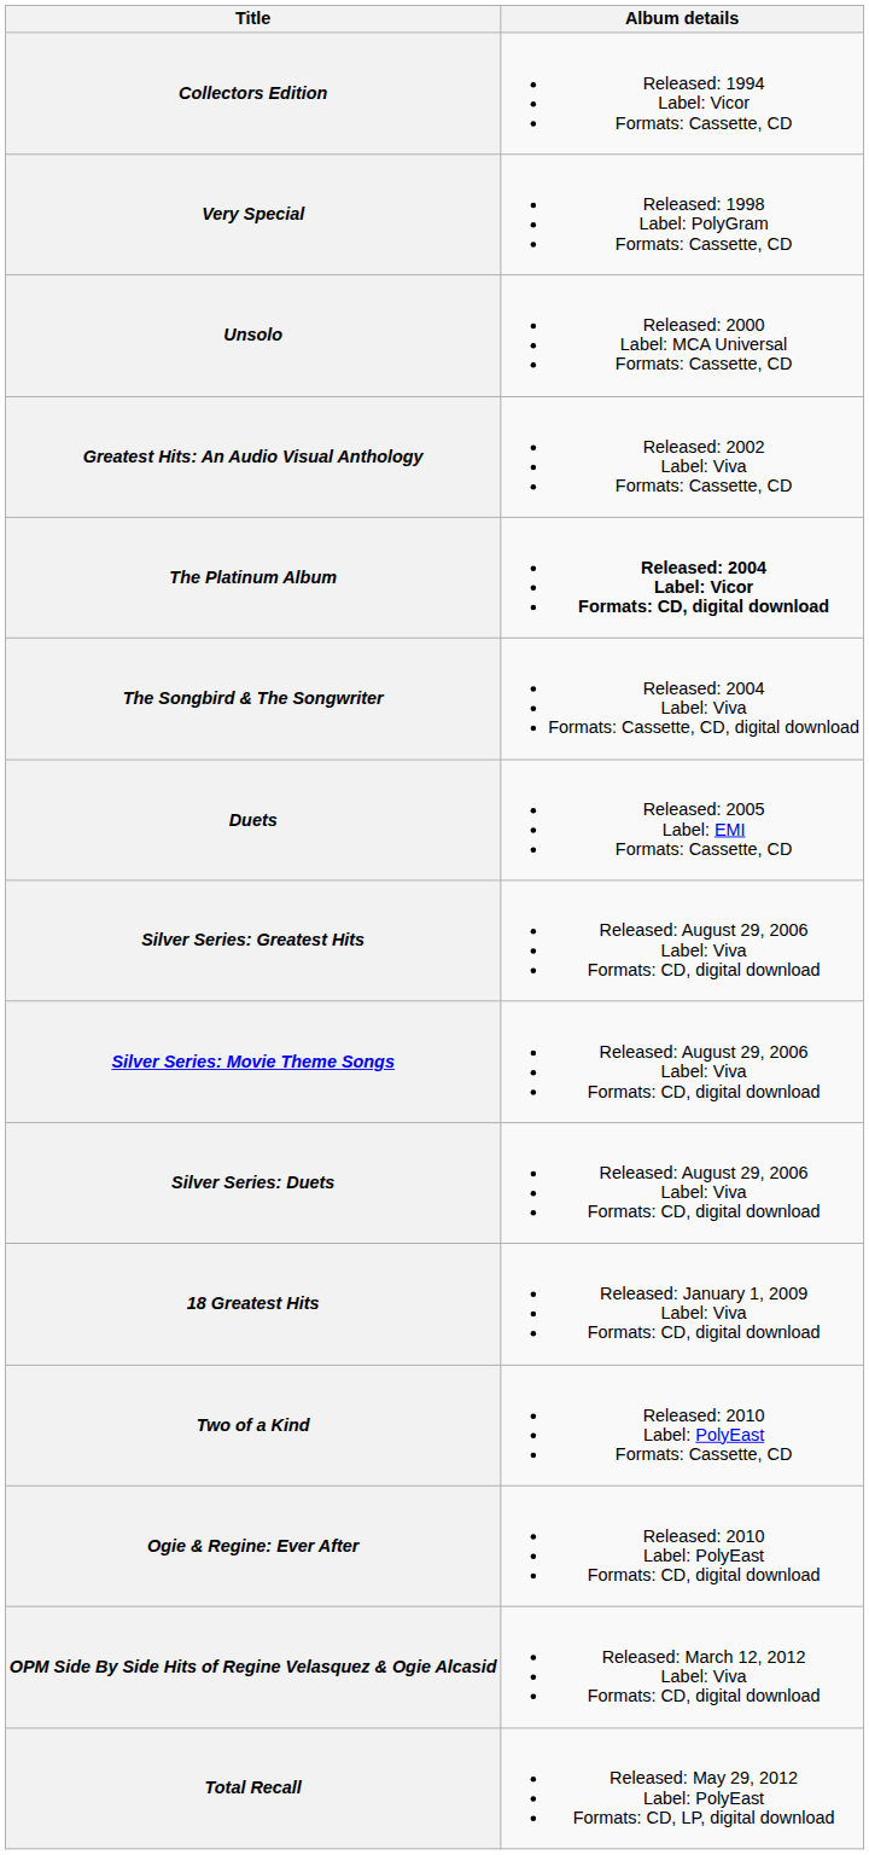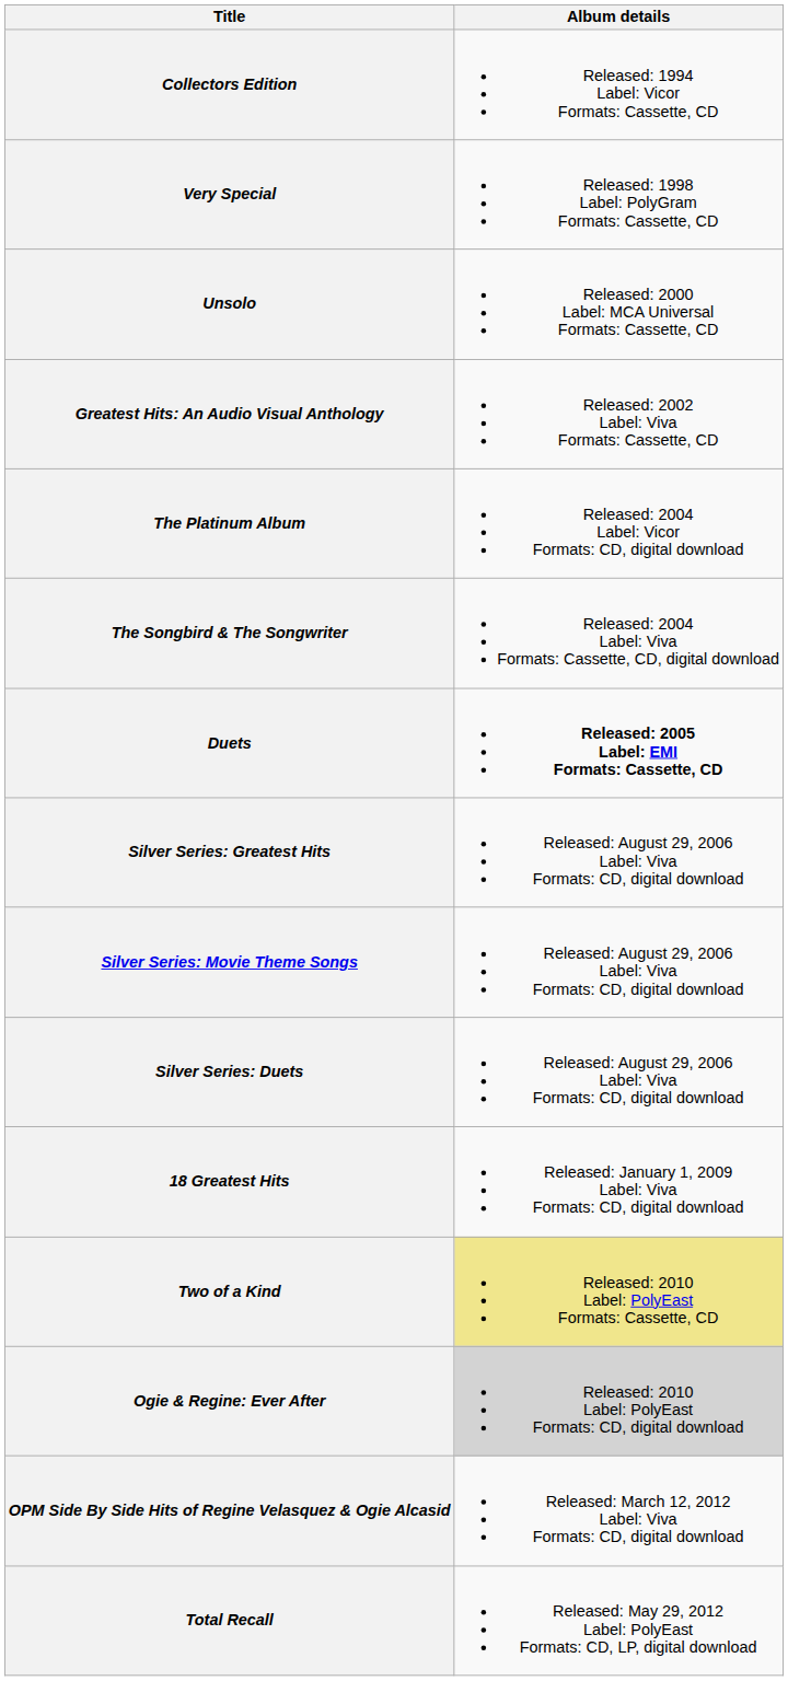The Platinum Album | Album details: bold -> normal
Duets | Album details: normal -> bold
Two of a Kind | Album details: no background -> khaki background
Ogie & Regine: Ever After | Album details: no background -> lightgrey background
